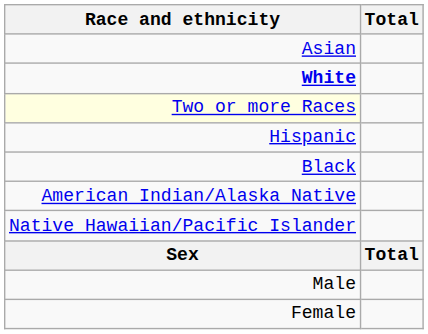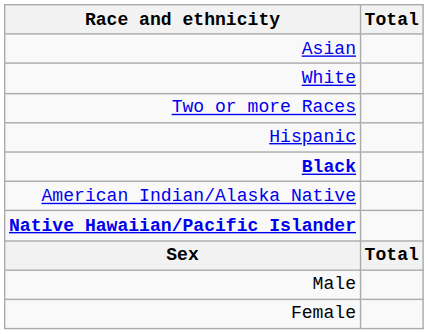White | Race and ethnicity: bold -> normal
Two or more Races | Race and ethnicity: lightyellow background -> no background
Black | Race and ethnicity: normal -> bold
Native Hawaiian/Pacific Islander | Race and ethnicity: normal -> bold
